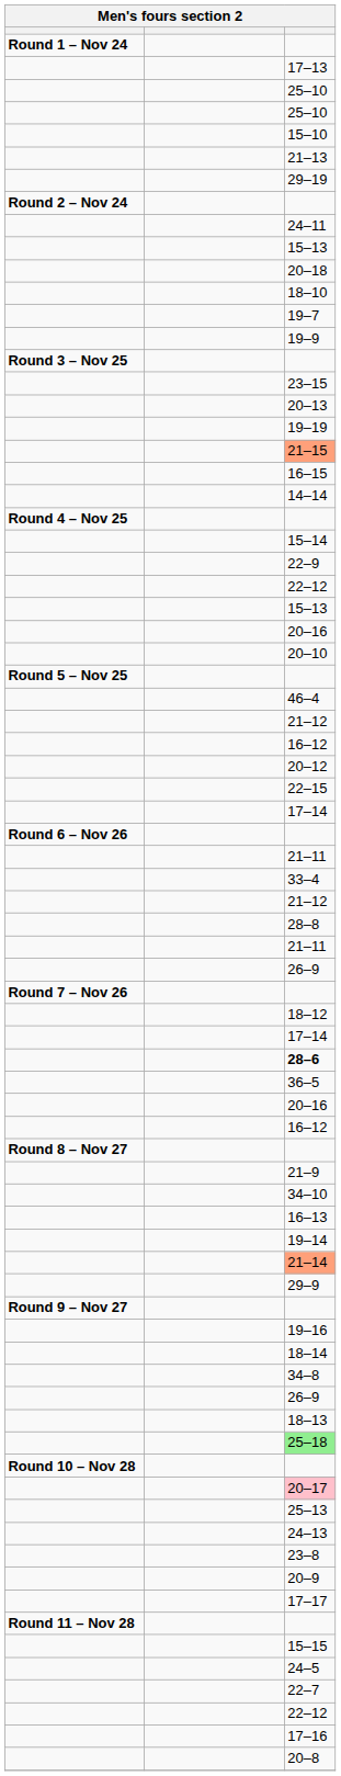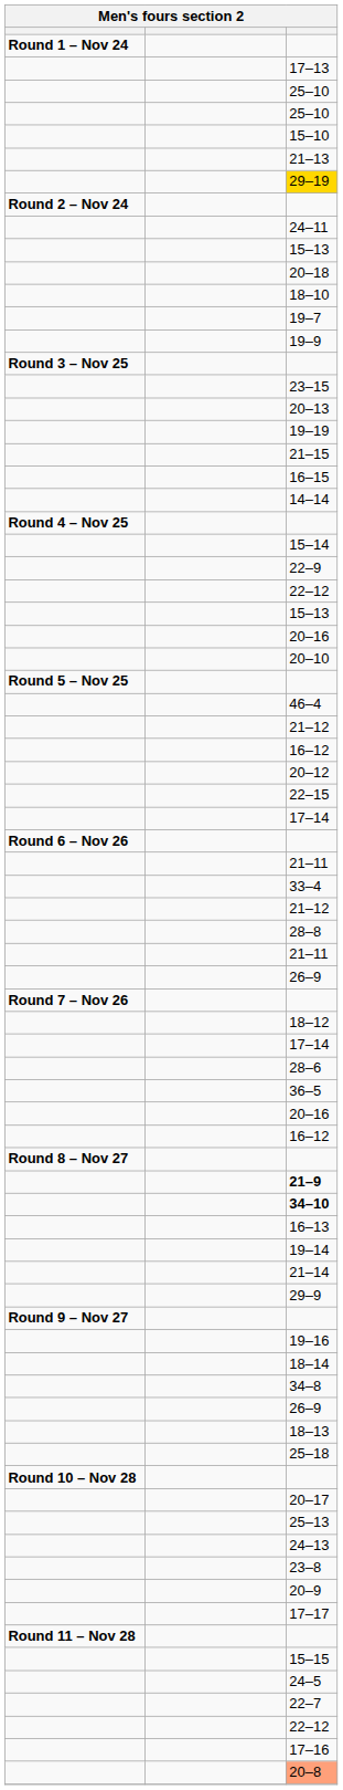29–19 | column 3: no background -> gold background
21–15 | column 3: lightsalmon background -> no background
28–6 | column 3: bold -> normal
21–9 | column 3: normal -> bold
34–10 | column 3: normal -> bold
21–14 | column 3: lightsalmon background -> no background
25–18 | column 3: lightgreen background -> no background
20–17 | column 3: pink background -> no background
20–8 | column 3: no background -> lightsalmon background
